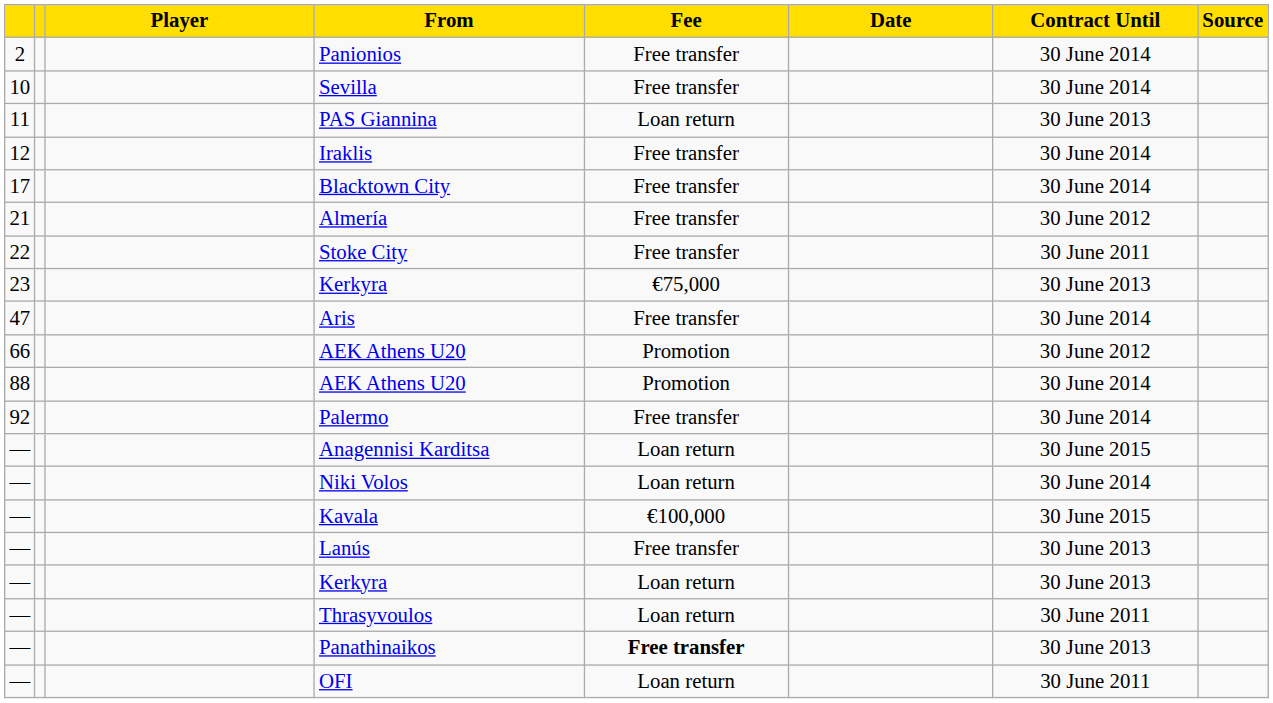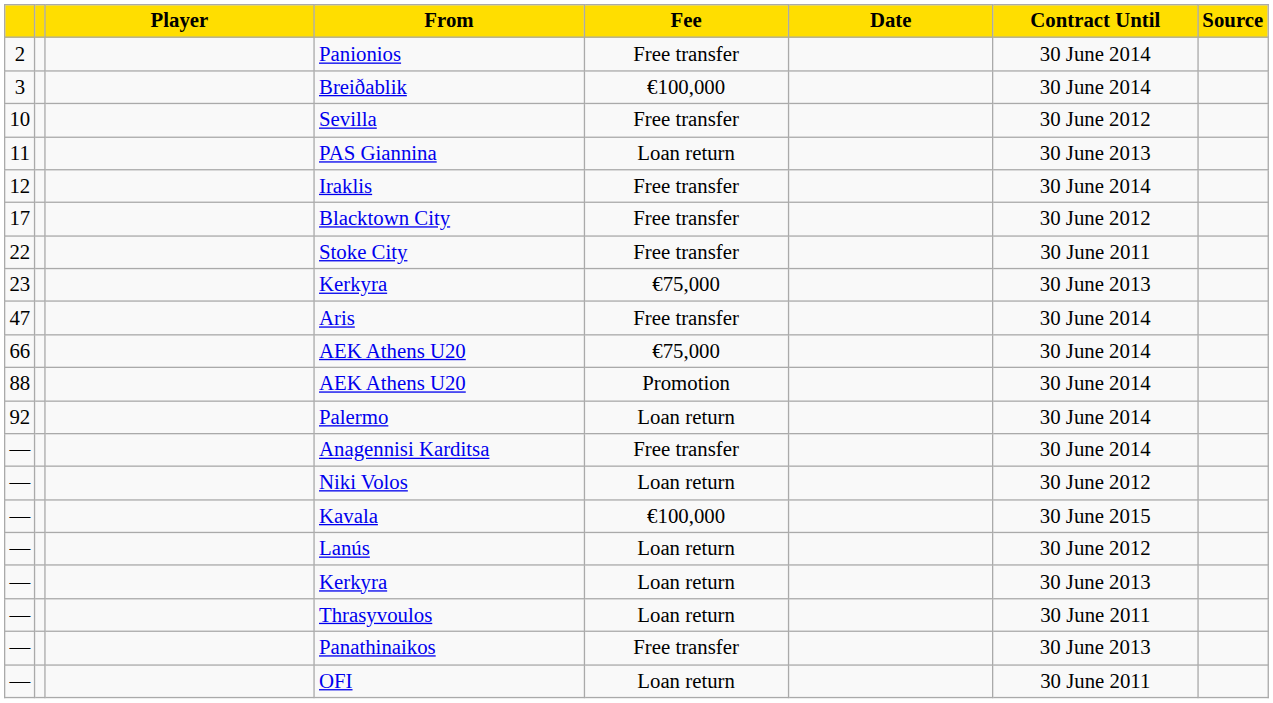+ row: 3 | Breiðablik | €100,000 | 30 June 2014
Sevilla | Contract Until: 30 June 2014 -> 30 June 2012
Blacktown City | Contract Until: 30 June 2014 -> 30 June 2012
- row: 21 | Almería | Free transfer | 30 June 2012
66 / AEK Athens U20 | Fee: Promotion -> €75,000
66 / AEK Athens U20 | Contract Until: 30 June 2012 -> 30 June 2014
Palermo | Fee: Free transfer -> Loan return
Anagennisi Karditsa | Fee: Loan return -> Free transfer
Anagennisi Karditsa | Contract Until: 30 June 2015 -> 30 June 2014
Niki Volos | Contract Until: 30 June 2014 -> 30 June 2012
Lanús | Fee: Free transfer -> Loan return
Lanús | Contract Until: 30 June 2013 -> 30 June 2012
Panathinaikos | Fee: bold -> normal
